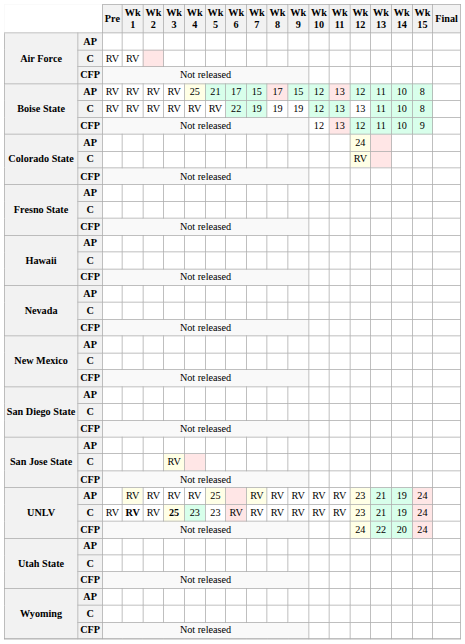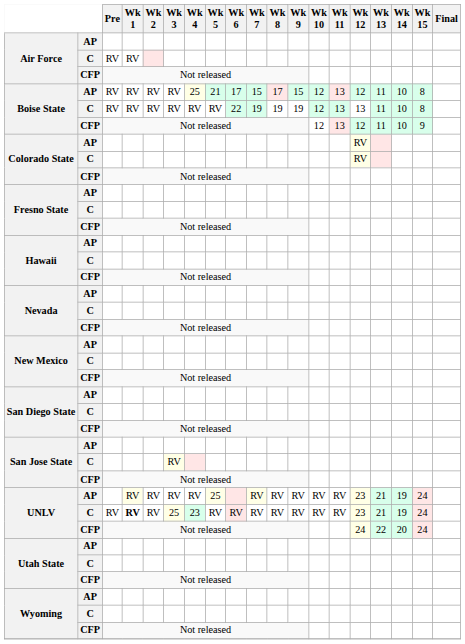Colorado State / AP | Wk 12: 24 -> RV
UNLV / C | Wk 3: bold -> normal
UNLV / C | Wk 5: 23 -> RV
